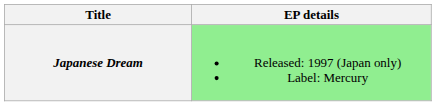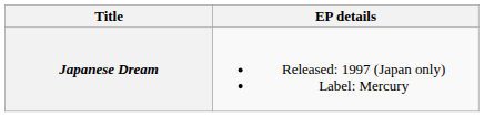Japanese Dream | EP details: lightgreen background -> no background
